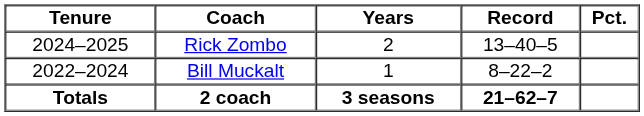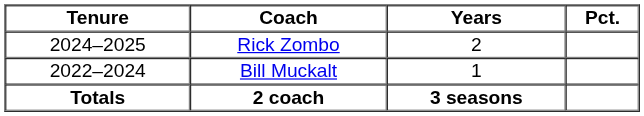- column: Record | 13–40–5 | 8–22–2 | 21–62–7
